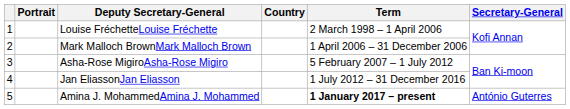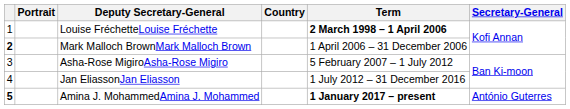Louise FréchetteLouise Fréchette | Term: normal -> bold
Mark Malloch BrownMark Malloch Brown | column 1: normal -> bold
Amina J. MohammedAmina J. Mohammed | column 1: normal -> bold
